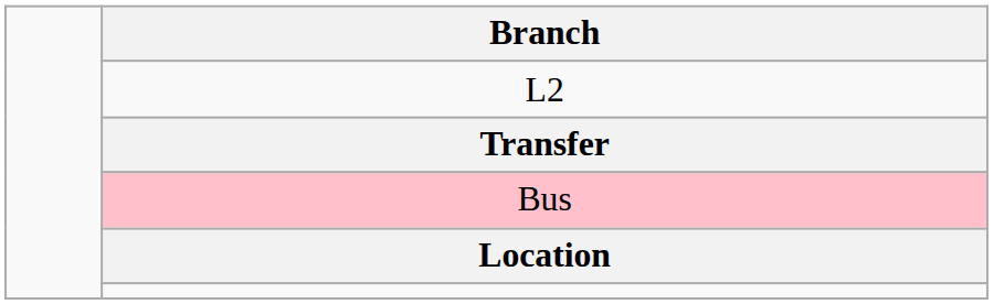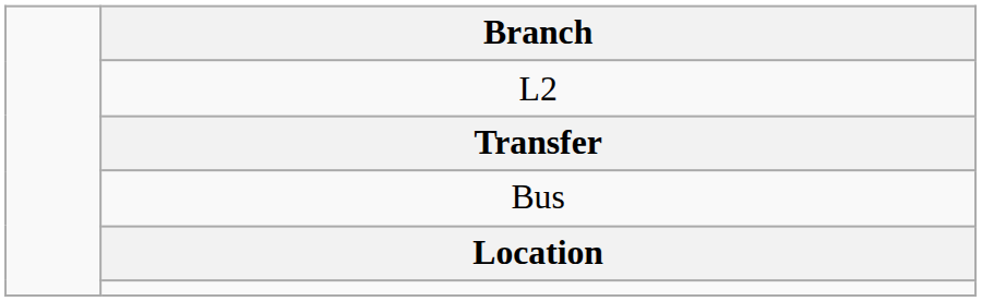Bus | Branch: pink background -> no background
